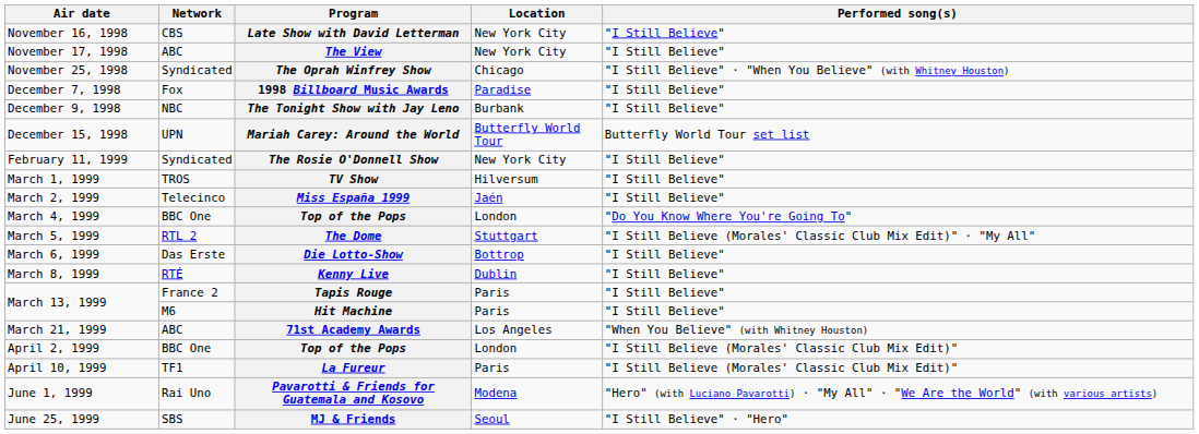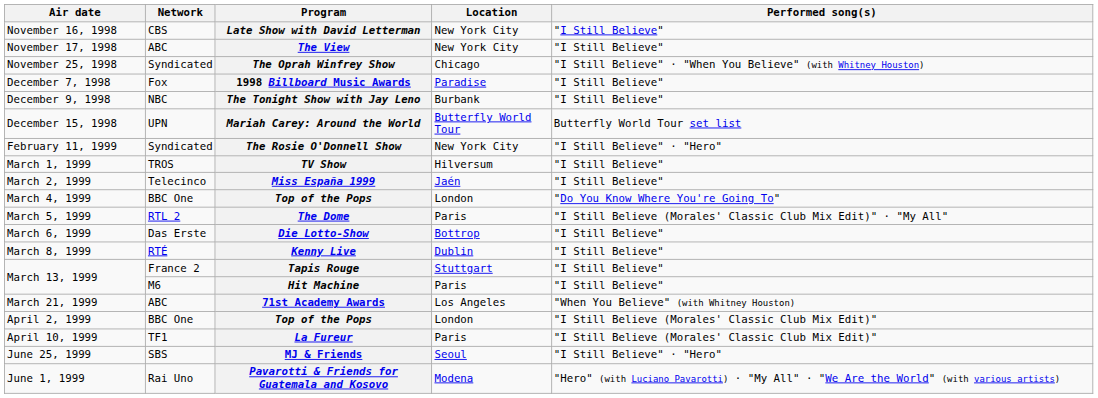The Rosie O'Donnell Show | Performed song(s): "I Still Believe" -> "I Still Believe" · "Hero"
The Dome | Location: Stuttgart -> Paris
Tapis Rouge | Location: Paris -> Stuttgart
rows swapped: Pavarotti & Friends for Guatemala and Kosovo <-> MJ & Friends
